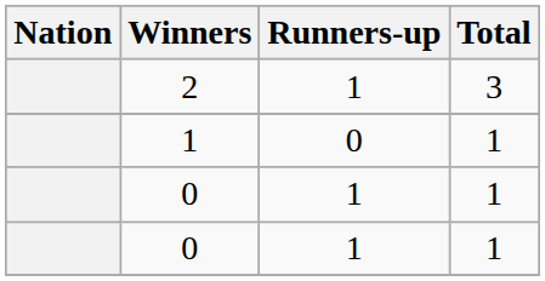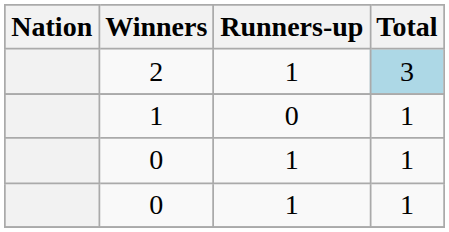2 | Total: no background -> lightblue background
